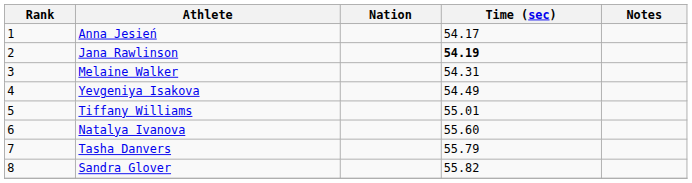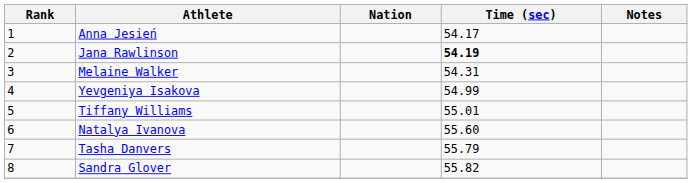Yevgeniya Isakova | Time (sec): 54.49 -> 54.99
